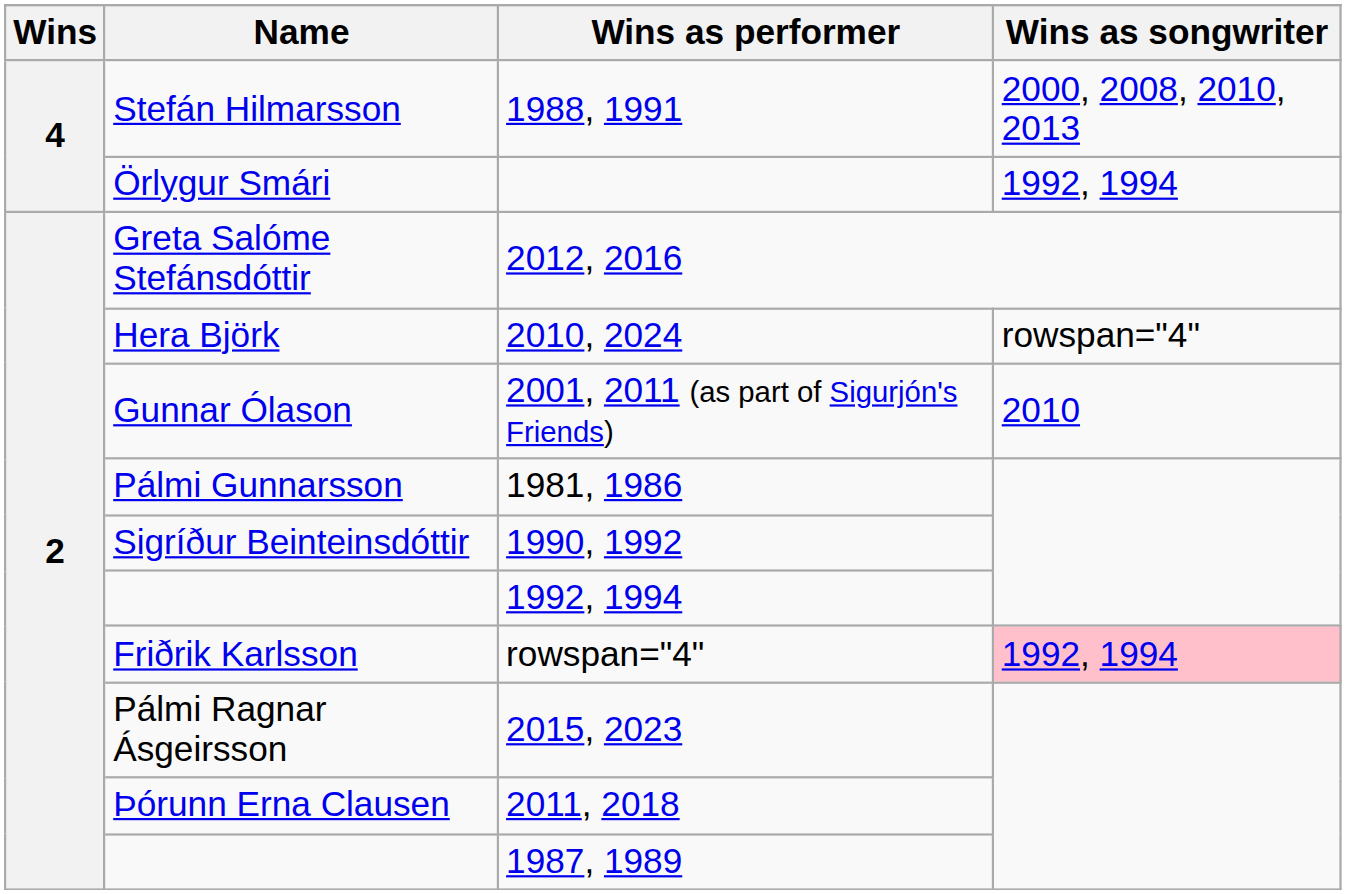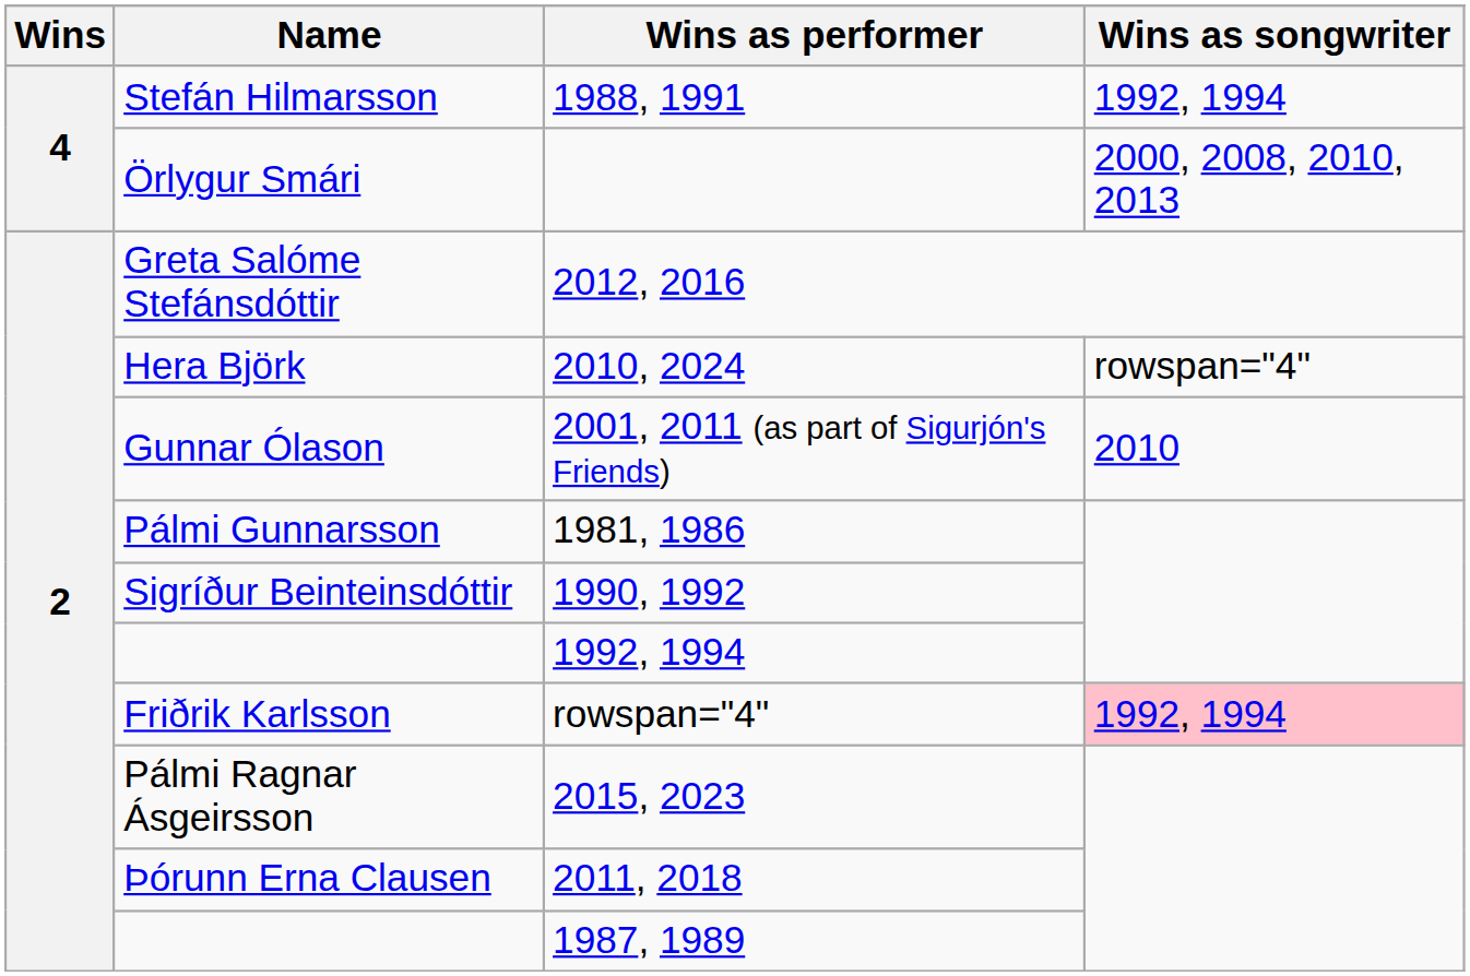Stefán Hilmarsson | Wins as songwriter: 2000, 2008, 2010, 2013 -> 1992, 1994
Örlygur Smári | Wins as songwriter: 1992, 1994 -> 2000, 2008, 2010, 2013
